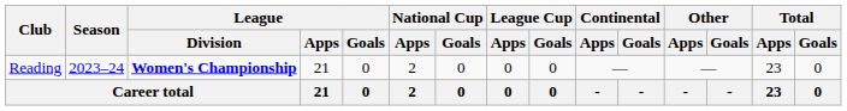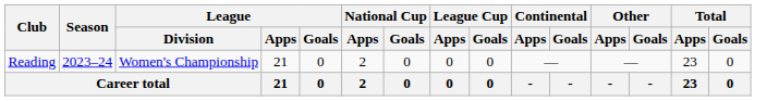Reading | League / Division: bold -> normal
